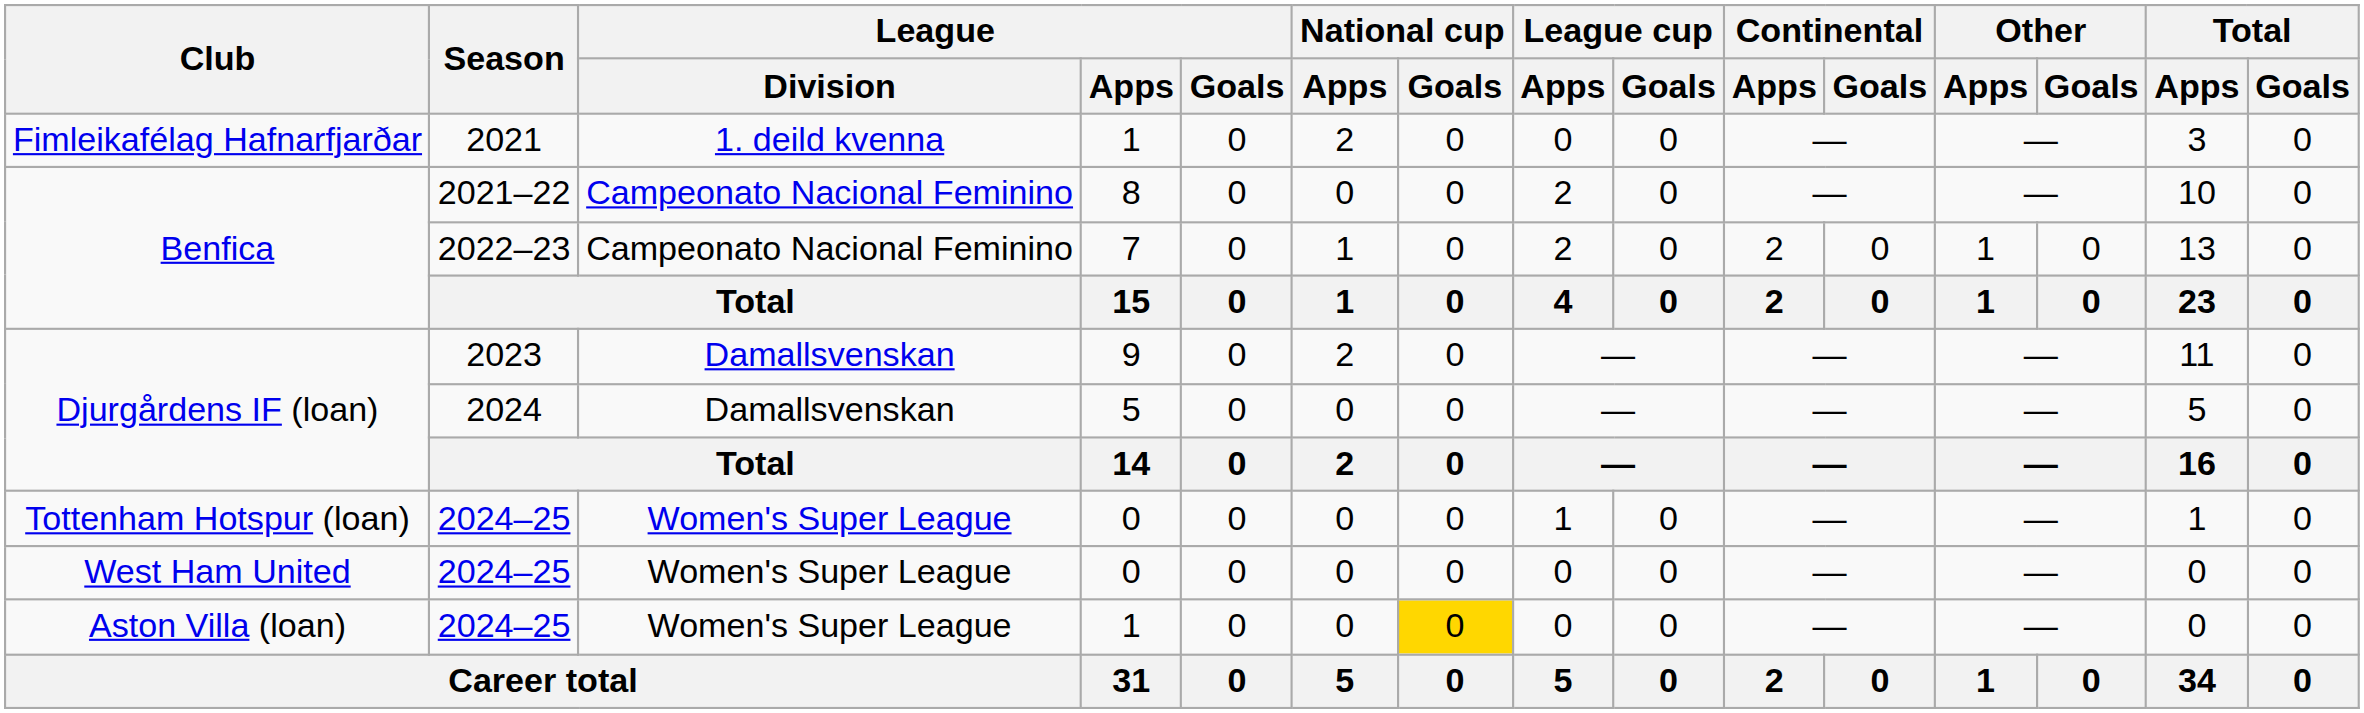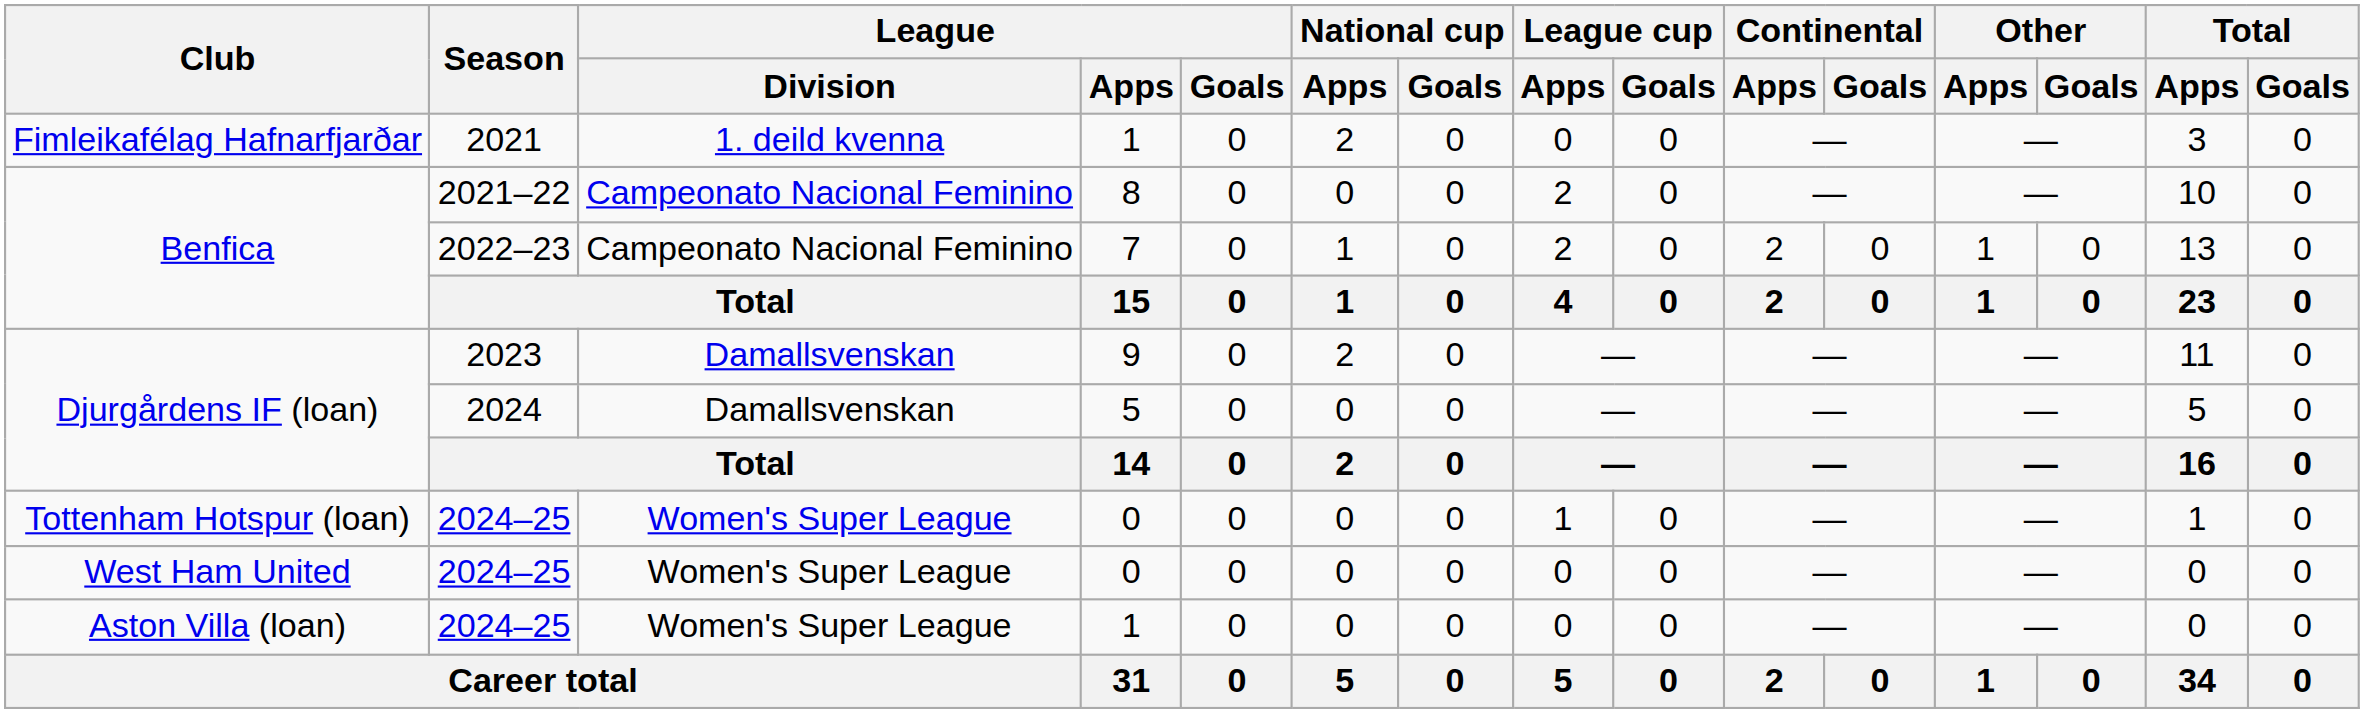Aston Villa (loan) | National cup / Goals: gold background -> no background
